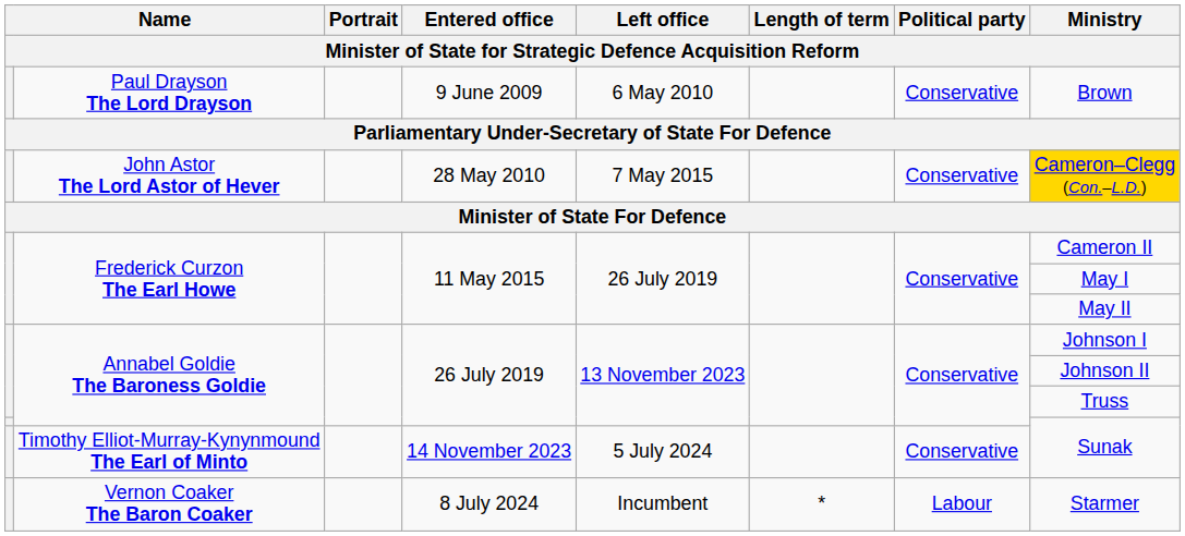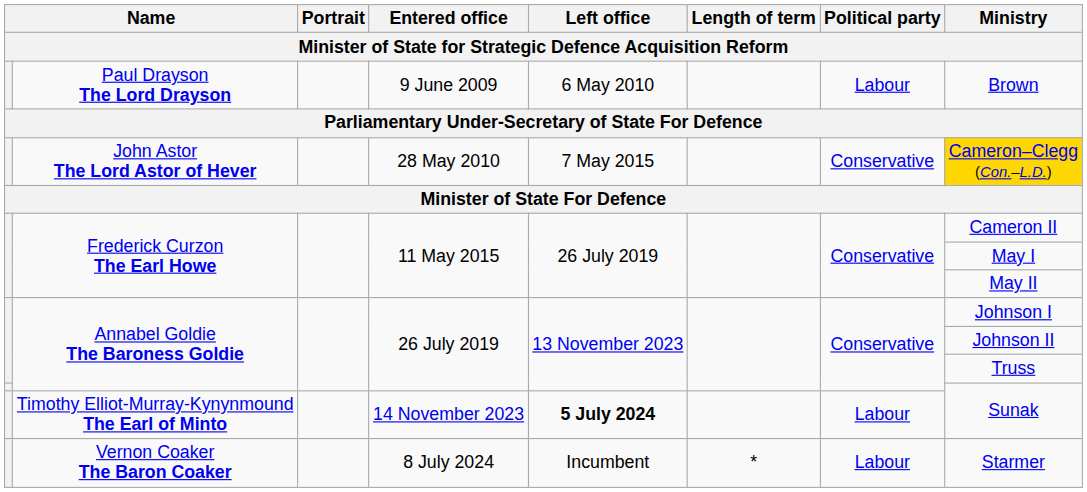Paul Drayson The Lord Drayson | Political party: Conservative -> Labour
Timothy Elliot-Murray-Kynynmound The Earl of Minto | Left office: normal -> bold
Timothy Elliot-Murray-Kynynmound The Earl of Minto | Political party: Conservative -> Labour
